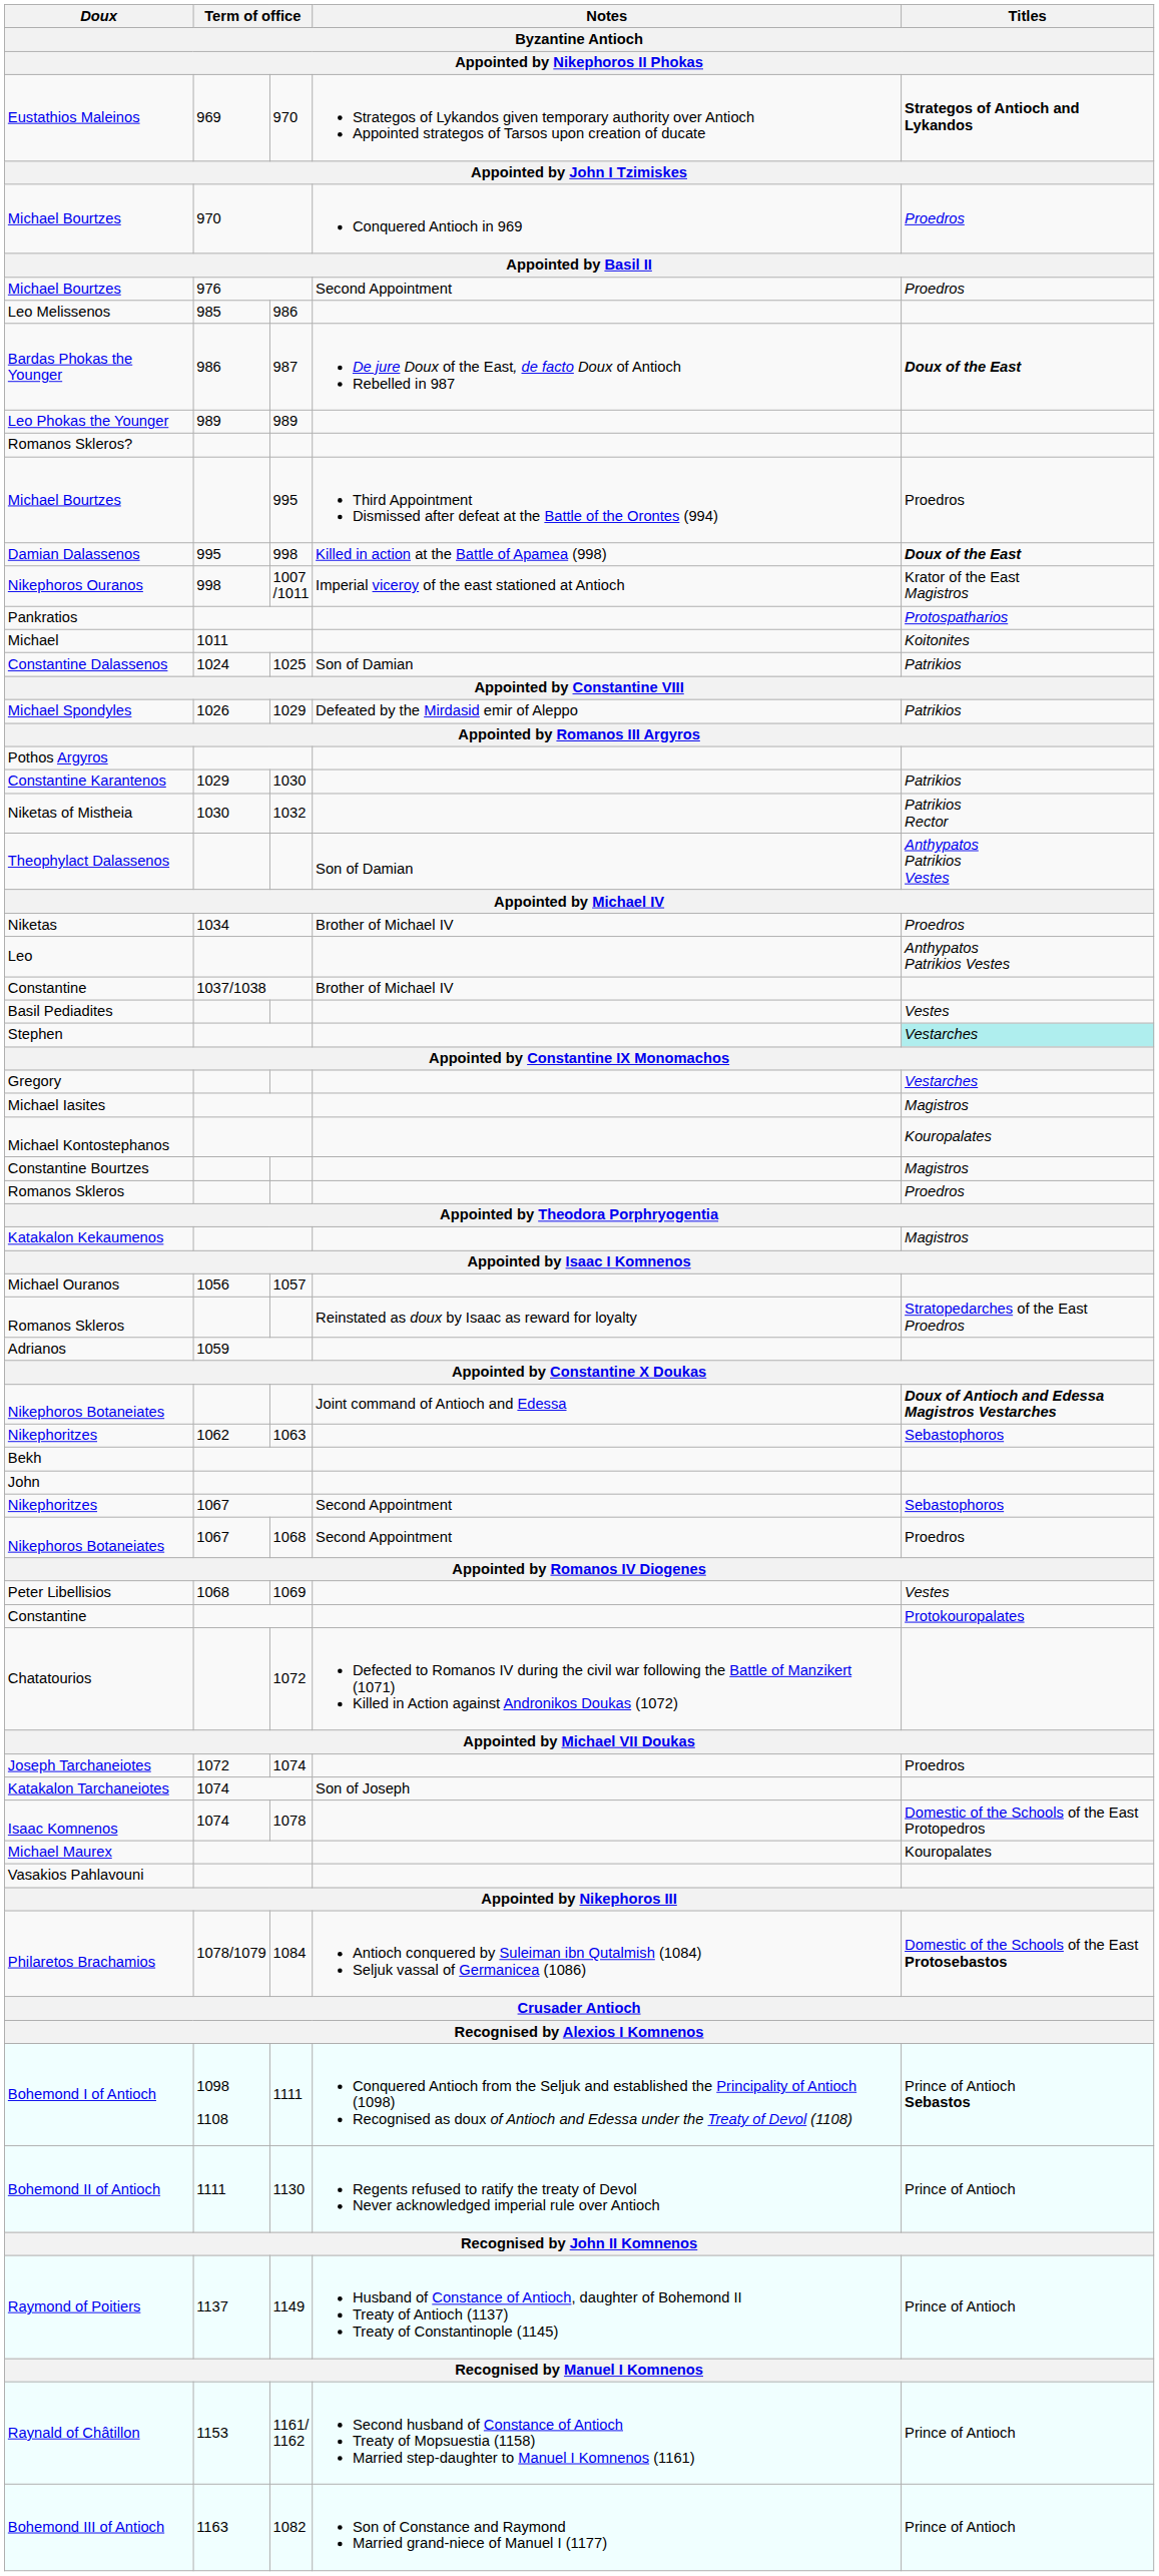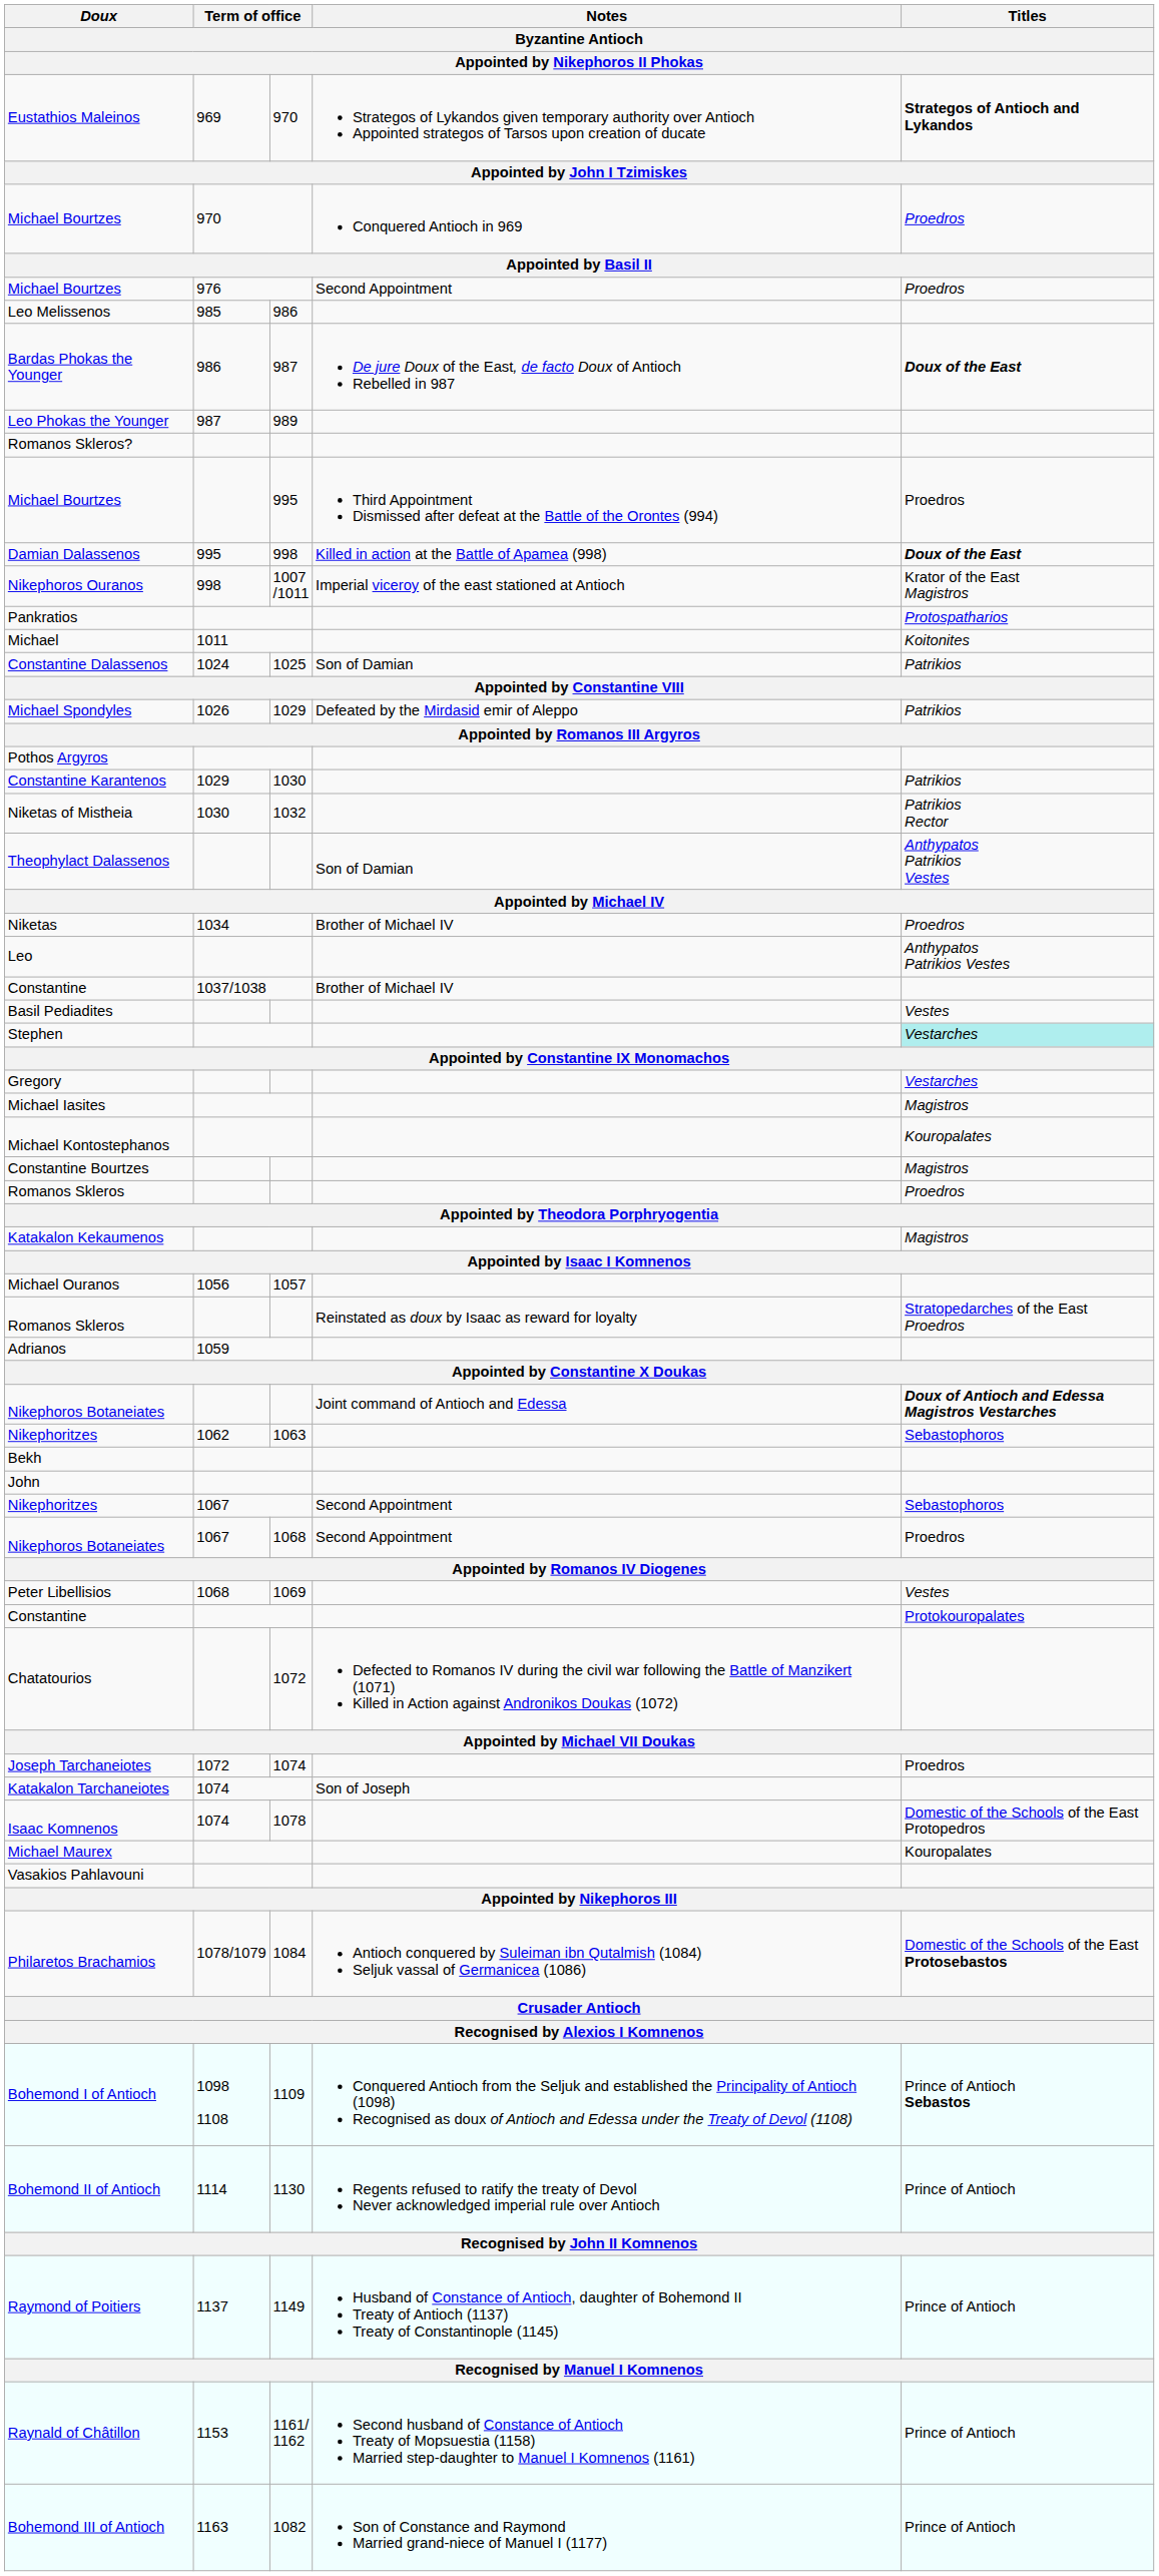Leo Phokas the Younger | column 2: 989 -> 987
Bohemond I of Antioch | column 3: 1111 -> 1109
Bohemond II of Antioch | column 2: 1111 -> 1114
